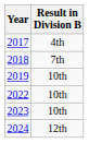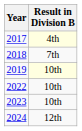2017 | Result in Division B: no background -> lightyellow background
2019 | Result in Division B: no background -> lightyellow background
